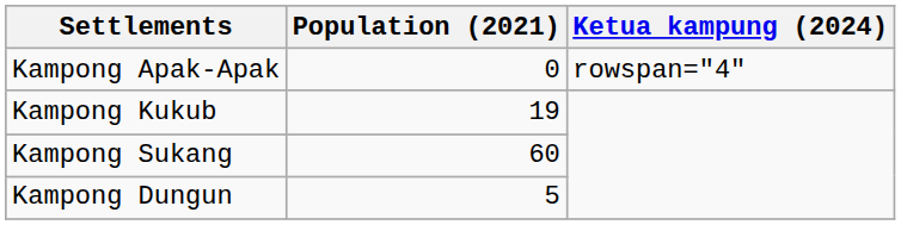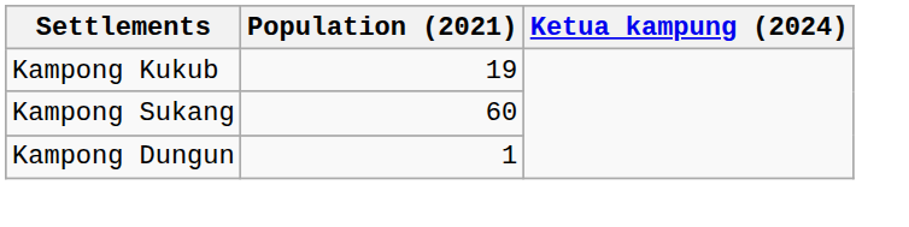- row: Kampong Apak-Apak | 0 | rowspan="4"
Kampong Dungun | Population (2021): 5 -> 1
